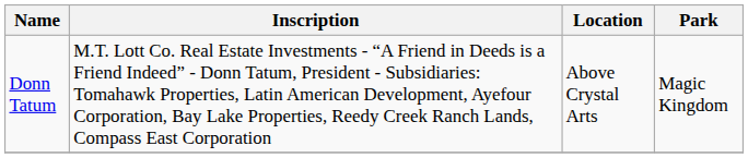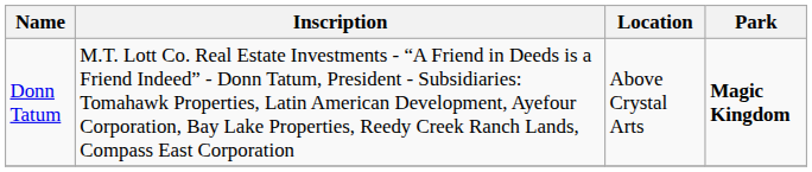Donn Tatum | Park: normal -> bold
